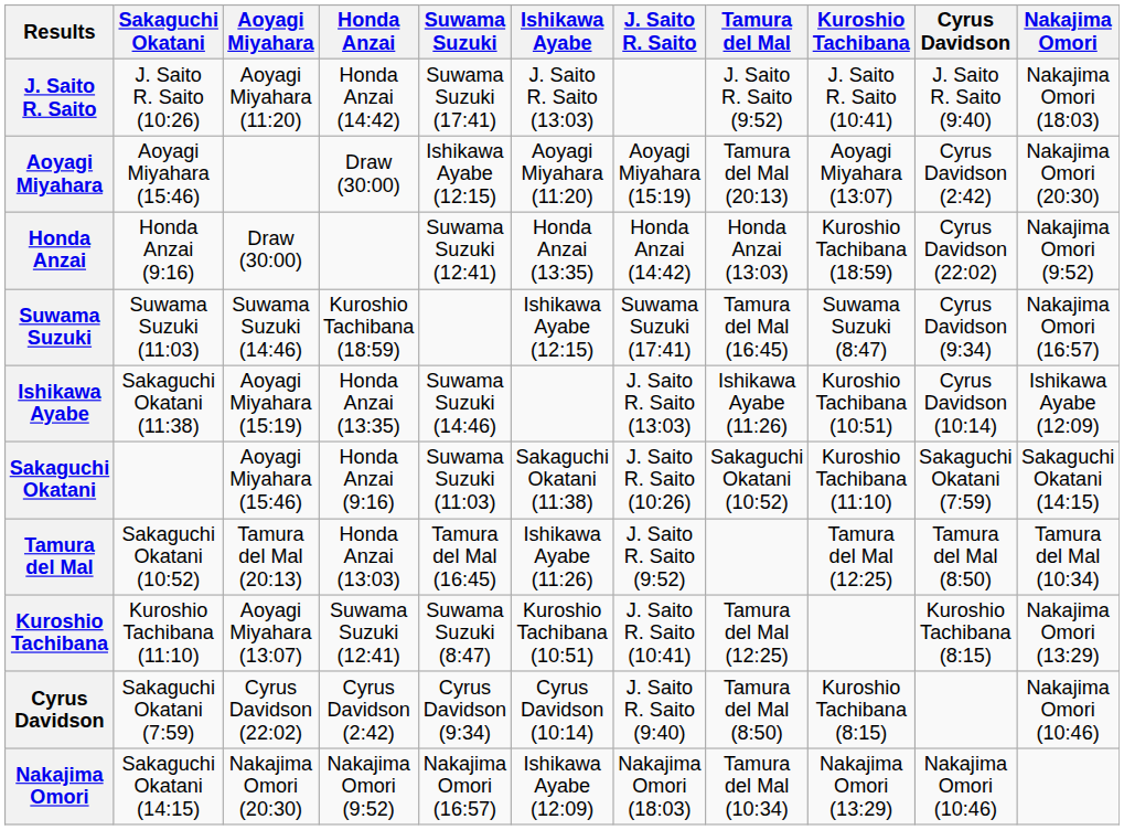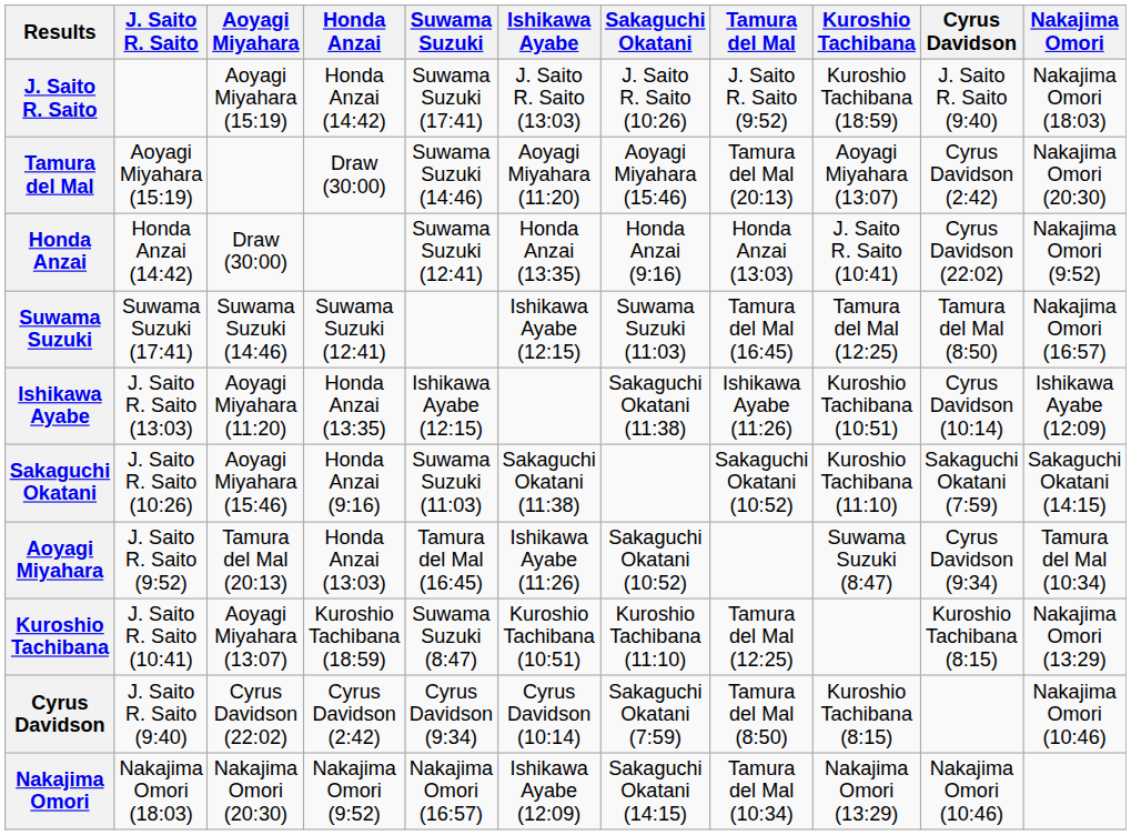columns swapped: J. Saito R. Saito <-> Sakaguchi Okatani
row 2 | Aoyagi Miyahara: Aoyagi Miyahara (11:20) -> Aoyagi Miyahara (15:19)
row 2 | Kuroshio Tachibana: J. Saito R. Saito (10:41) -> Kuroshio Tachibana (18:59)
row 3 | Results: Aoyagi Miyahara -> Tamura del Mal
row 3 | Suwama Suzuki: Ishikawa Ayabe (12:15) -> Suwama Suzuki (14:46)
row 4 | Kuroshio Tachibana: Kuroshio Tachibana (18:59) -> J. Saito R. Saito (10:41)
row 5 | Honda Anzai: Kuroshio Tachibana (18:59) -> Suwama Suzuki (12:41)
row 5 | Kuroshio Tachibana: Suwama Suzuki (8:47) -> Tamura del Mal (12:25)
row 5 | Cyrus Davidson: Cyrus Davidson (9:34) -> Tamura del Mal (8:50)
row 6 | Aoyagi Miyahara: Aoyagi Miyahara (15:19) -> Aoyagi Miyahara (11:20)
row 6 | Suwama Suzuki: Suwama Suzuki (14:46) -> Ishikawa Ayabe (12:15)
row 8 | Results: Tamura del Mal -> Aoyagi Miyahara
row 8 | Kuroshio Tachibana: Tamura del Mal (12:25) -> Suwama Suzuki (8:47)
row 8 | Cyrus Davidson: Tamura del Mal (8:50) -> Cyrus Davidson (9:34)
row 9 | Honda Anzai: Suwama Suzuki (12:41) -> Kuroshio Tachibana (18:59)
